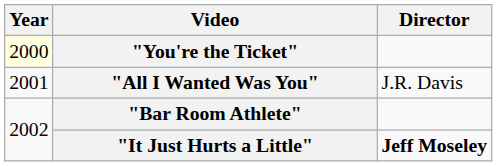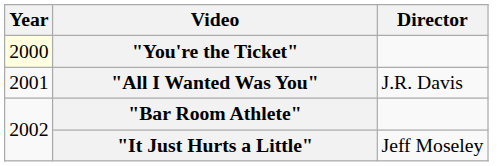"It Just Hurts a Little" | Director: bold -> normal
